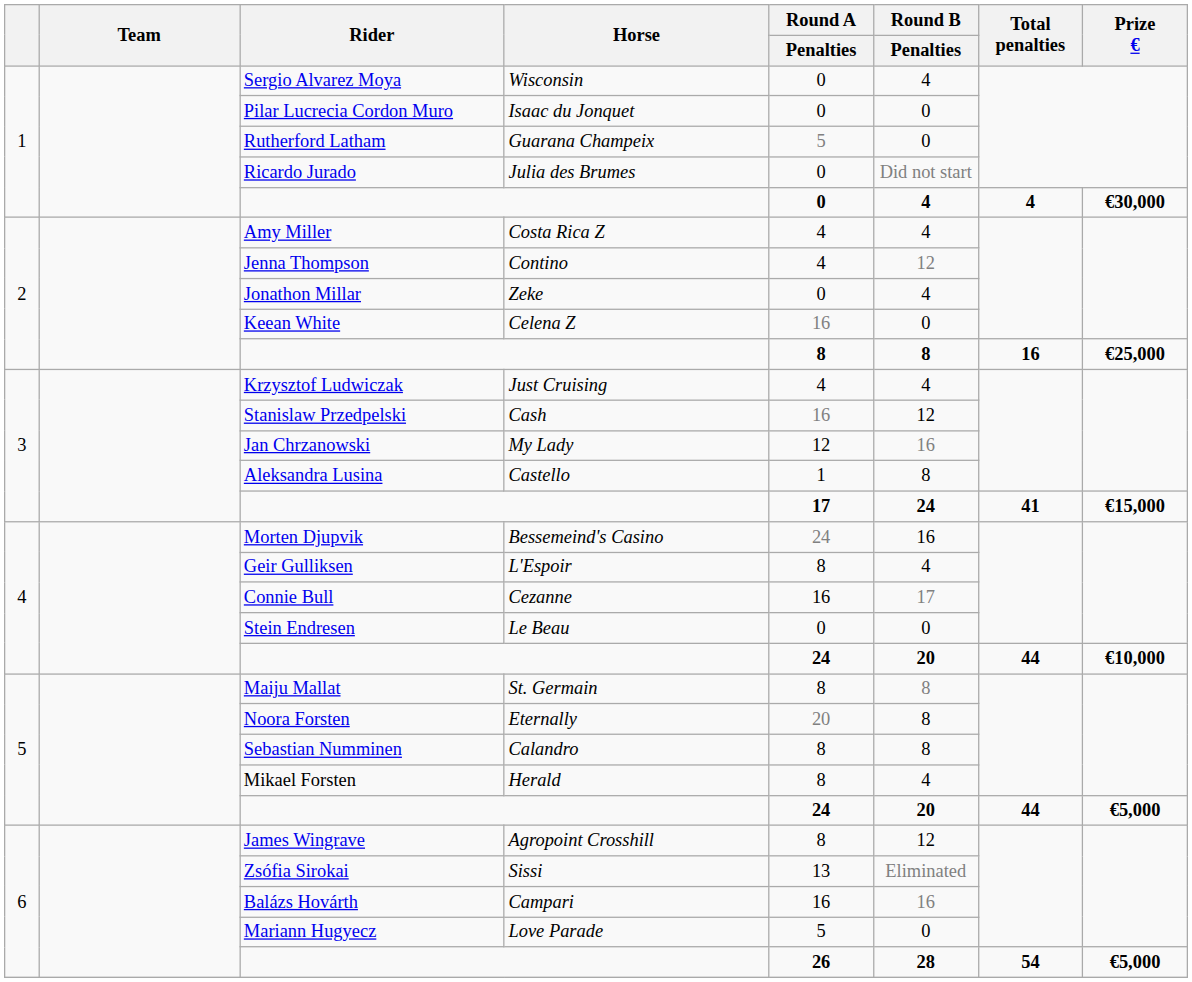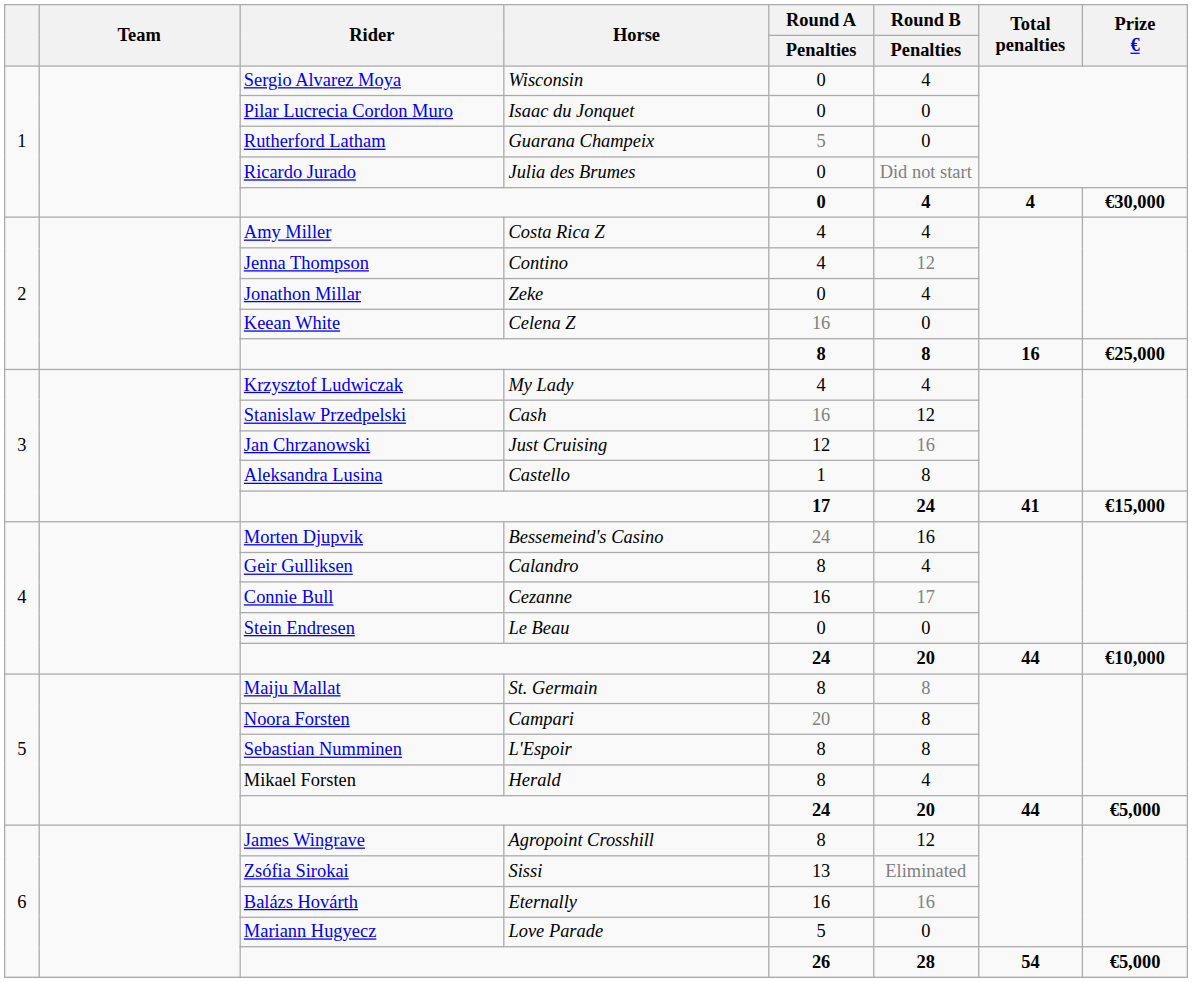Krzysztof Ludwiczak | Horse: Just Cruising -> My Lady
Jan Chrzanowski | Horse: My Lady -> Just Cruising
Geir Gulliksen | Horse: L'Espoir -> Calandro
Noora Forsten | Horse: Eternally -> Campari
Sebastian Numminen | Horse: Calandro -> L'Espoir
Balázs Hovárth | Horse: Campari -> Eternally
